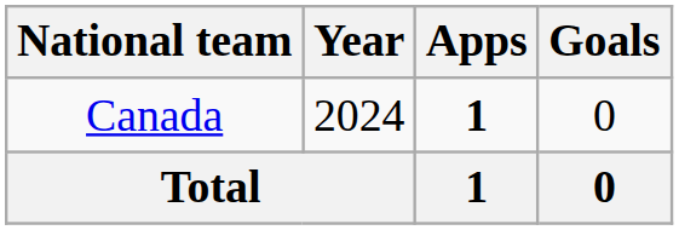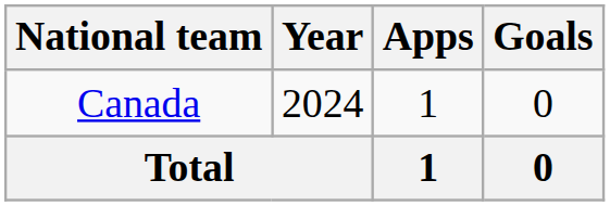Canada | Apps: bold -> normal
